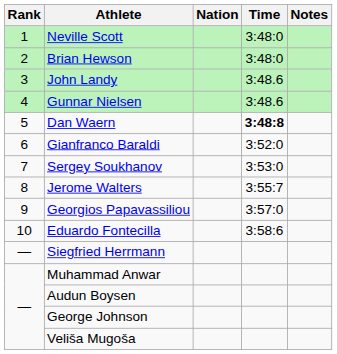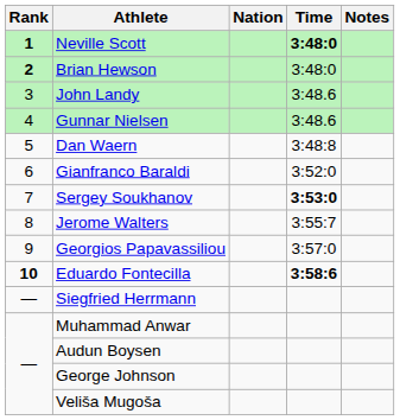Neville Scott | Rank: normal -> bold
Neville Scott | Time: normal -> bold
Brian Hewson | Rank: normal -> bold
Dan Waern | Time: bold -> normal
Sergey Soukhanov | Time: normal -> bold
Eduardo Fontecilla | Rank: normal -> bold
Eduardo Fontecilla | Time: normal -> bold
